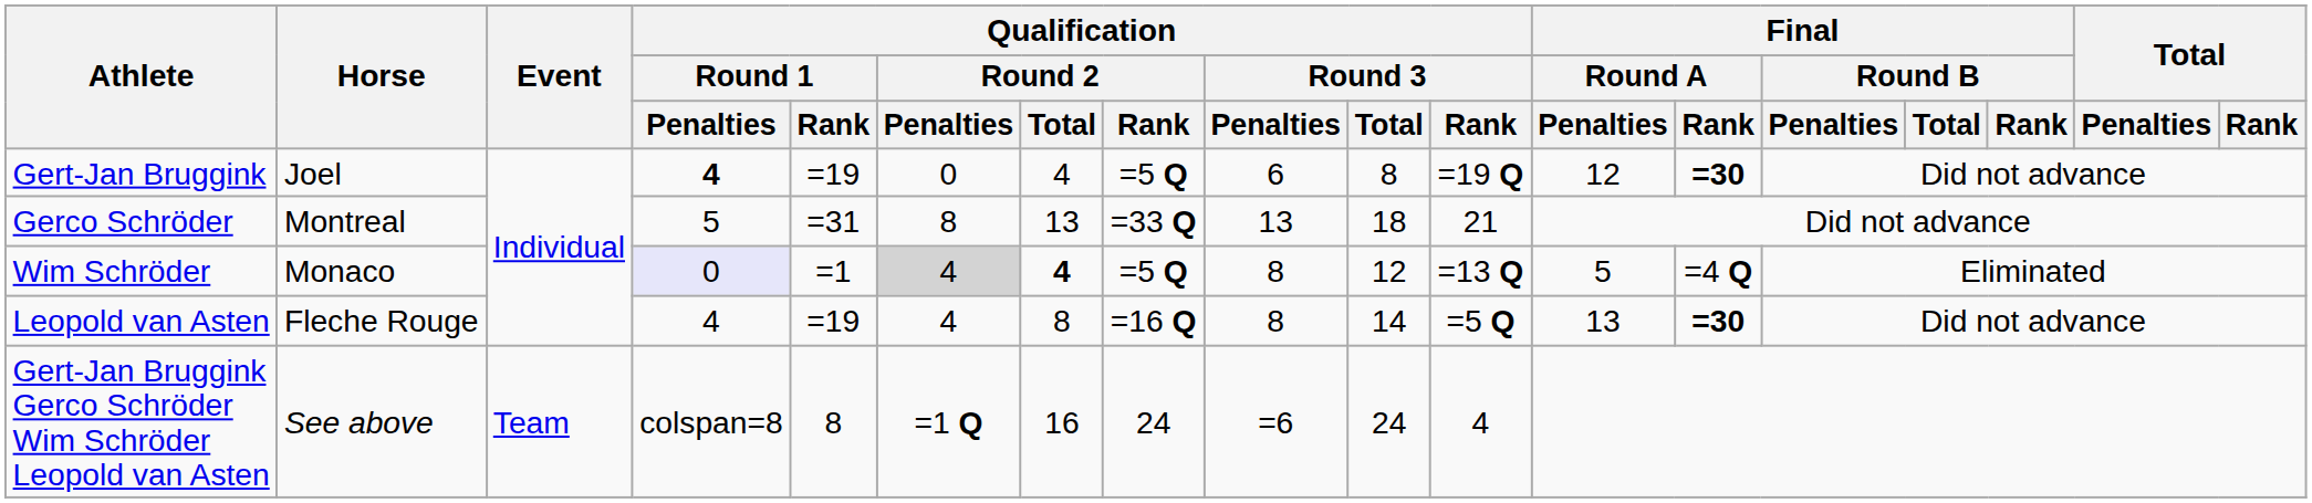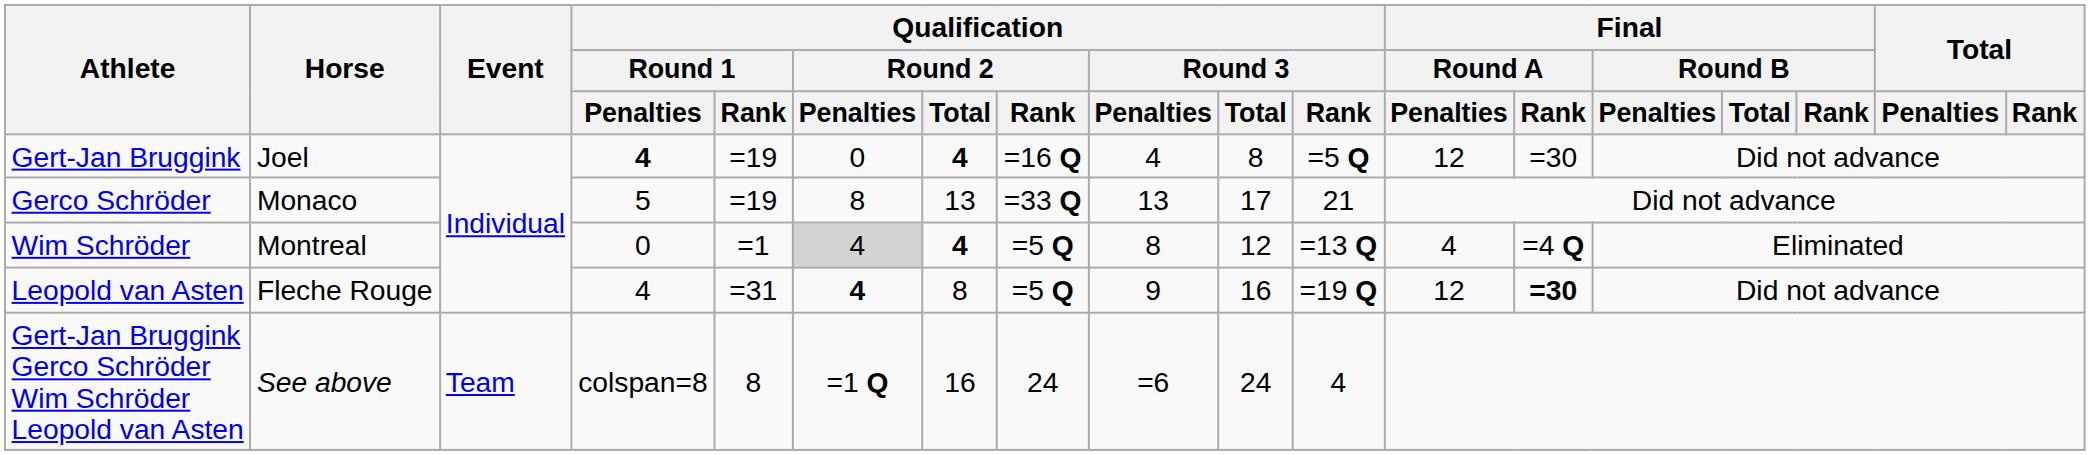Gert-Jan Bruggink | Qualification / Round 2 / Total: normal -> bold
Gert-Jan Bruggink | Qualification / Round 2 / Rank: =5 Q -> =16 Q
Gert-Jan Bruggink | Qualification / Round 3 / Penalties: 6 -> 4
Gert-Jan Bruggink | Qualification / Round 3 / Rank: =19 Q -> =5 Q
Gert-Jan Bruggink | Final / Round A / Rank: bold -> normal
Gerco Schröder | Horse: Montreal -> Monaco
Gerco Schröder | Qualification / Round 1 / Rank: =31 -> =19
Gerco Schröder | Qualification / Round 3 / Total: 18 -> 17
Wim Schröder | Horse: Monaco -> Montreal
Wim Schröder | Qualification / Round 1 / Penalties: lavender background -> no background
Wim Schröder | Final / Round A / Penalties: 5 -> 4
Leopold van Asten | Qualification / Round 1 / Rank: =19 -> =31
Leopold van Asten | Qualification / Round 2 / Penalties: normal -> bold
Leopold van Asten | Qualification / Round 2 / Rank: =16 Q -> =5 Q
Leopold van Asten | Qualification / Round 3 / Penalties: 8 -> 9
Leopold van Asten | Qualification / Round 3 / Total: 14 -> 16
Leopold van Asten | Qualification / Round 3 / Rank: =5 Q -> =19 Q
Leopold van Asten | Final / Round A / Penalties: 13 -> 12
